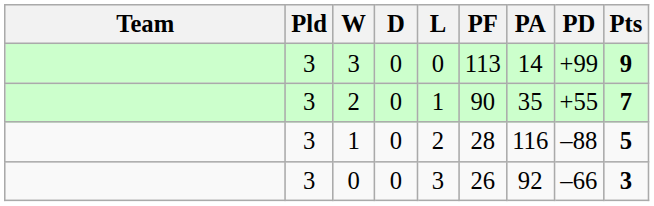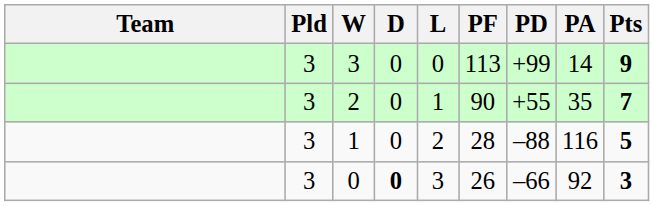columns swapped: PA <-> PD
row 5 | D: normal -> bold
